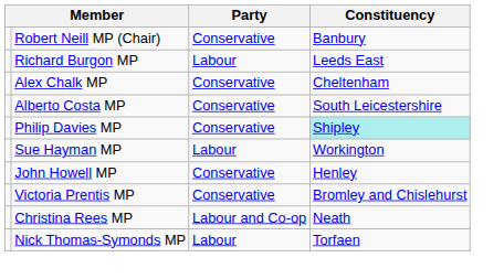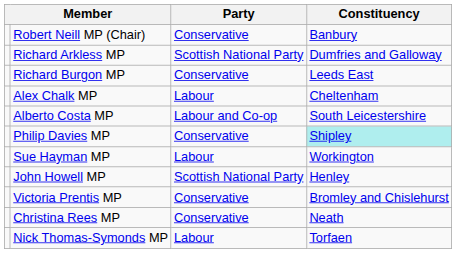+ row: Richard Arkless MP | Scottish National Party | Dumfries and Galloway
Richard Burgon MP | Party: Labour -> Conservative
Alex Chalk MP | Party: Conservative -> Labour
Alberto Costa MP | Party: Conservative -> Labour and Co-op
John Howell MP | Party: Conservative -> Scottish National Party
Christina Rees MP | Party: Labour and Co-op -> Conservative
